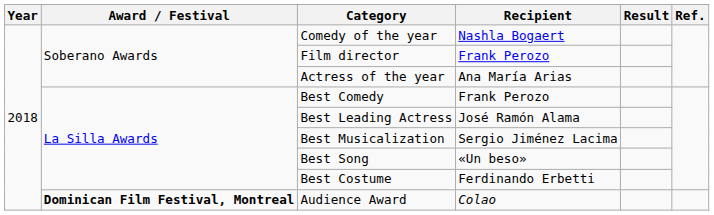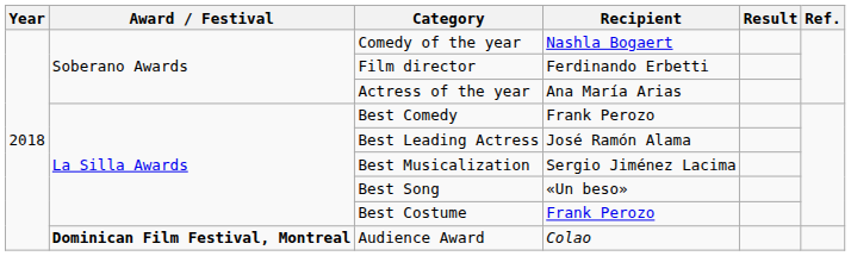Film director | Recipient: Frank Perozo -> Ferdinando Erbetti
Best Costume | Recipient: Ferdinando Erbetti -> Frank Perozo
